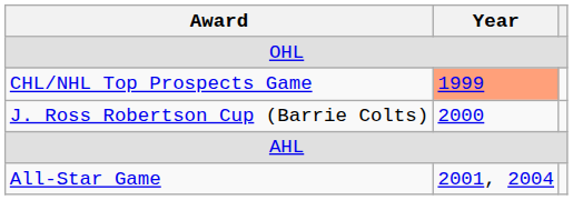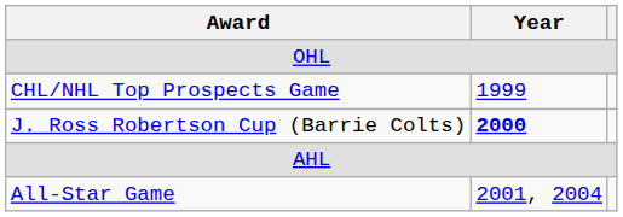CHL/NHL Top Prospects Game | Year: lightsalmon background -> no background
J. Ross Robertson Cup (Barrie Colts) | Year: normal -> bold
